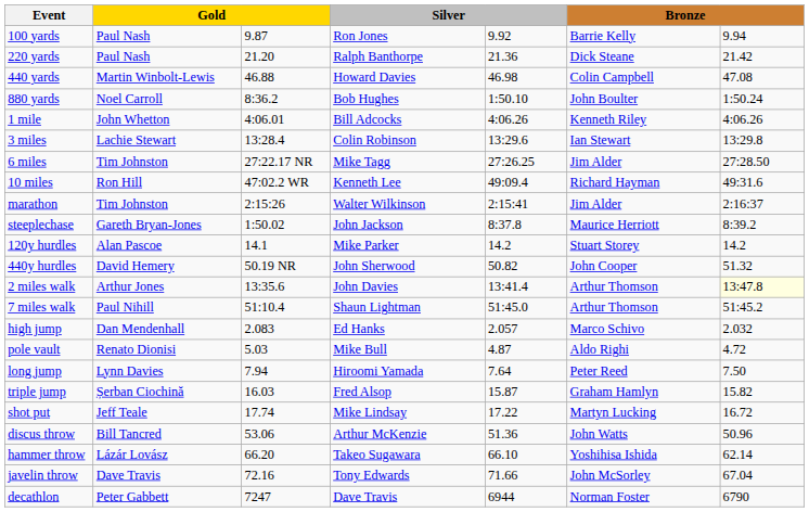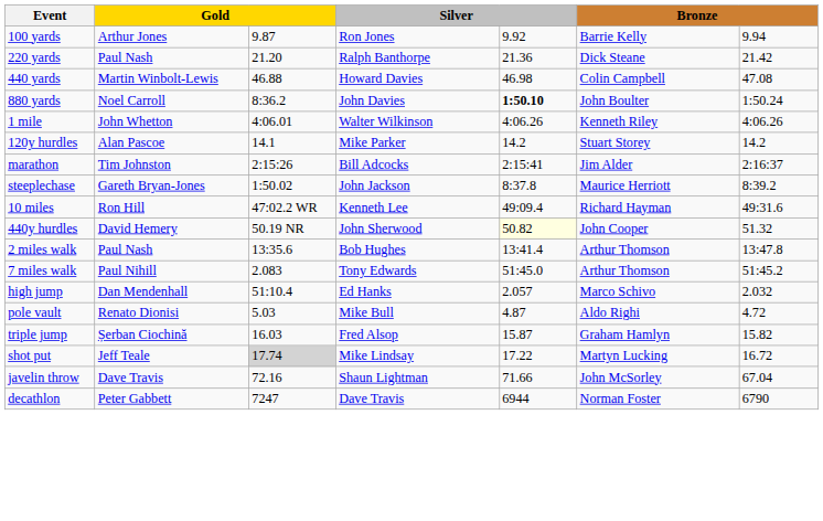100 yards | column 2: Paul Nash -> Arthur Jones
880 yards | column 4: Bob Hughes -> John Davies
880 yards | column 5: normal -> bold
1 mile | column 4: Bill Adcocks -> Walter Wilkinson
- row: 3 miles | Lachie Stewart | 13:28.4 | Colin Robinson | 13:29.6 | Ian Stewart | 13:29.8
- row: 6 miles | Tim Johnston | 27:22.17 NR | Mike Tagg | 27:26.25 | Jim Alder | 27:28.50
rows swapped: 10 miles <-> 120y hurdles
marathon | column 4: Walter Wilkinson -> Bill Adcocks
440y hurdles | column 5: no background -> lightyellow background
2 miles walk | column 2: Arthur Jones -> Paul Nash
2 miles walk | column 4: John Davies -> Bob Hughes
2 miles walk | column 7: lightyellow background -> no background
7 miles walk | column 3: 51:10.4 -> 2.083
7 miles walk | column 4: Shaun Lightman -> Tony Edwards
high jump | column 3: 2.083 -> 51:10.4
- row: long jump | Lynn Davies | 7.94 | Hiroomi Yamada | 7.64 | Peter Reed | 7.50
shot put | column 3: no background -> lightgrey background
- row: discus throw | Bill Tancred | 53.06 | Arthur McKenzie | 51.36 | John Watts | 50.96
- row: hammer throw | Lázár Lovász | 66.20 | Takeo Sugawara | 66.10 | Yoshihisa Ishida | 62.14
javelin throw | column 4: Tony Edwards -> Shaun Lightman
